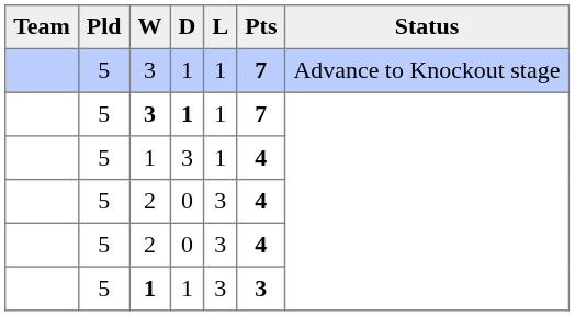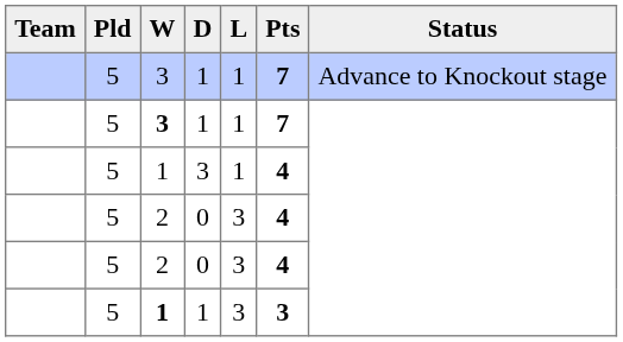row 3 | D: bold -> normal
